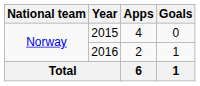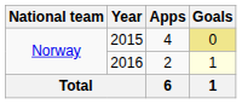2015 | Goals: no background -> khaki background
2016 | Goals: no background -> lightyellow background
